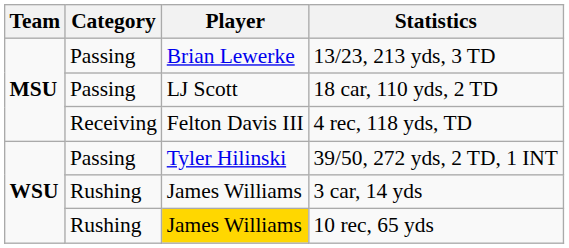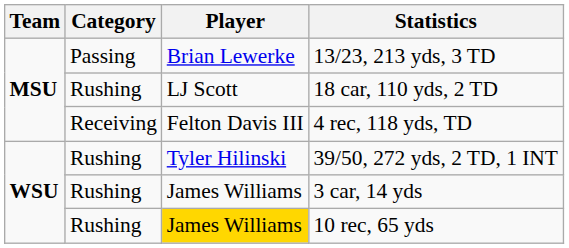18 car, 110 yds, 2 TD | Category: Passing -> Rushing
39/50, 272 yds, 2 TD, 1 INT | Category: Passing -> Rushing
